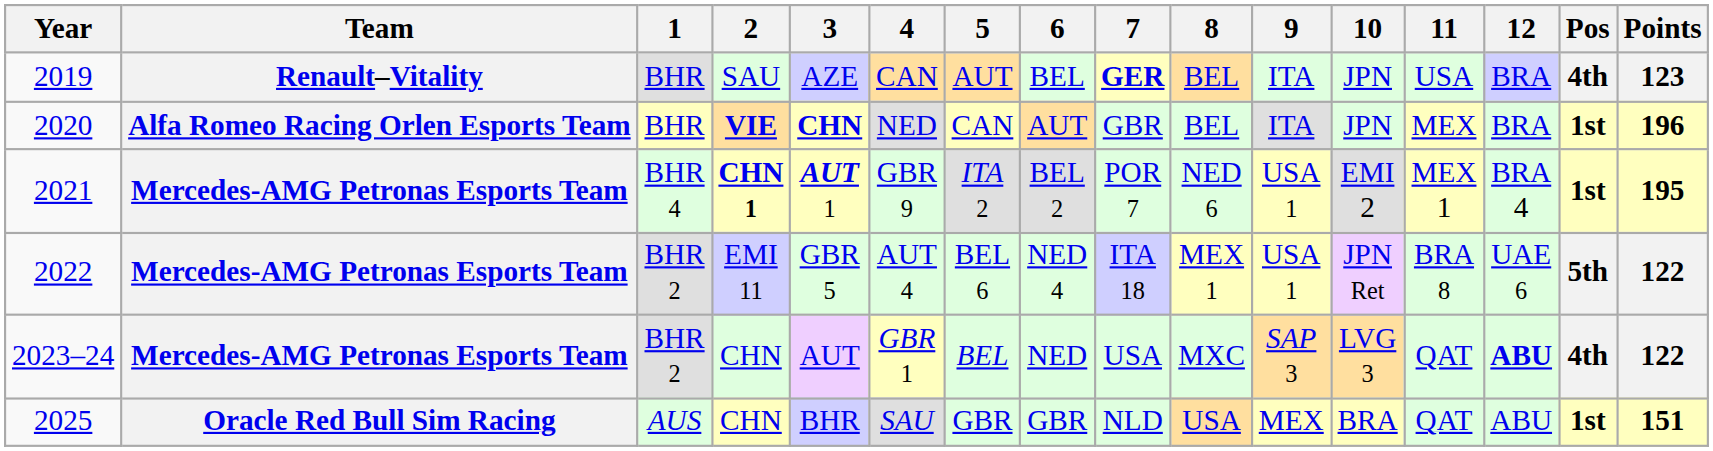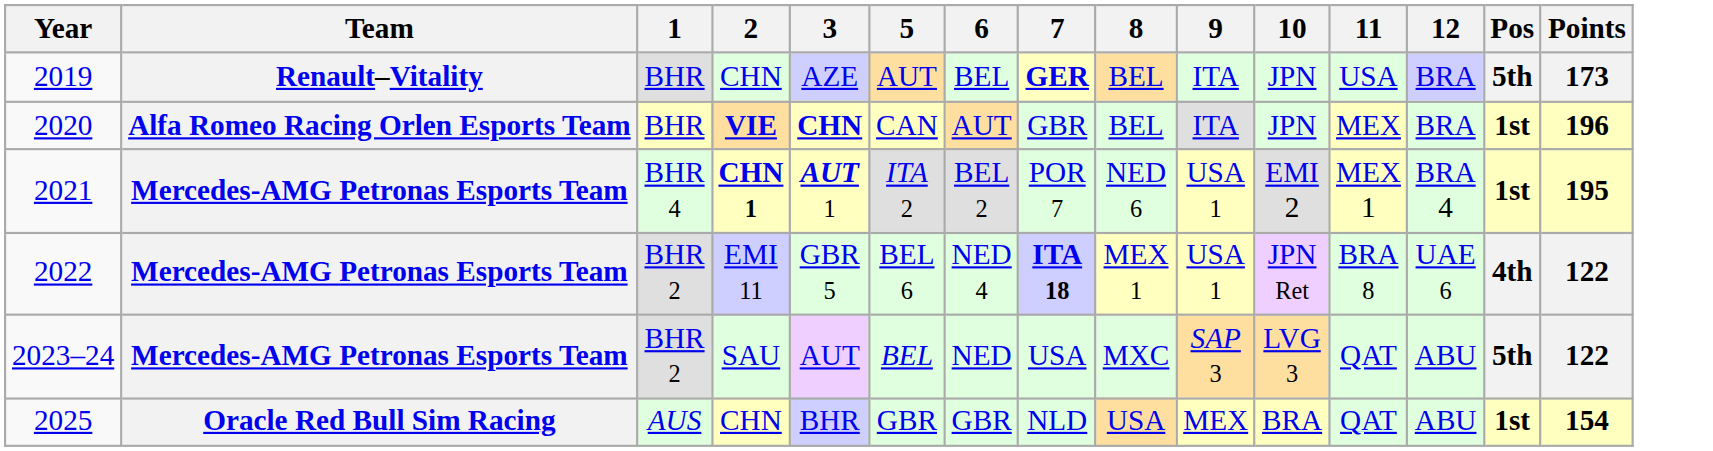- column: 4 | CAN | NED | GBR 9 | AUT 4 | GBR 1 | SAU
2019 | 2: SAU -> CHN
2019 | Pos: 4th -> 5th
2019 | Points: 123 -> 173
2022 | 7: normal -> bold
2022 | Pos: 5th -> 4th
2023–24 | 2: CHN -> SAU
2023–24 | 12: bold -> normal
2023–24 | Pos: 4th -> 5th
2025 | Points: 151 -> 154
